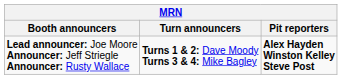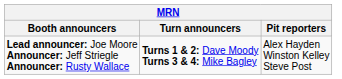row 3 | Pit reporters: bold -> normal
